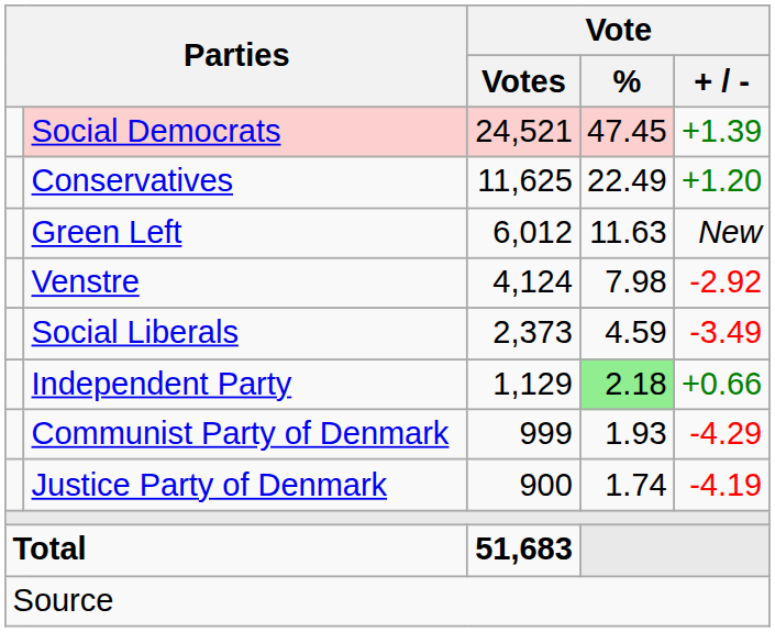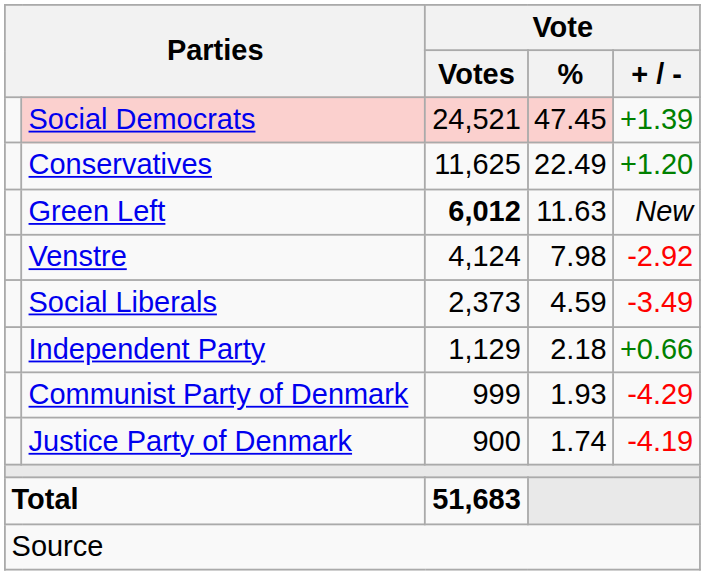Green Left | Vote / Votes: normal -> bold
Independent Party | Vote / %: lightgreen background -> no background
